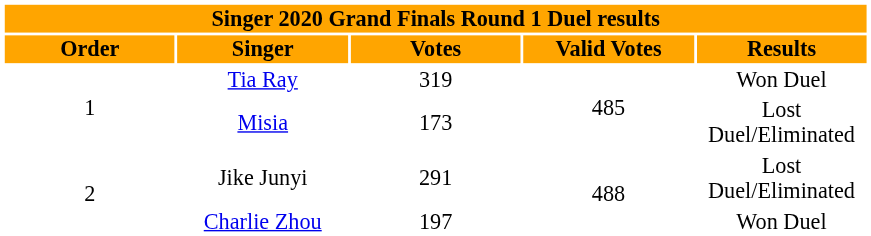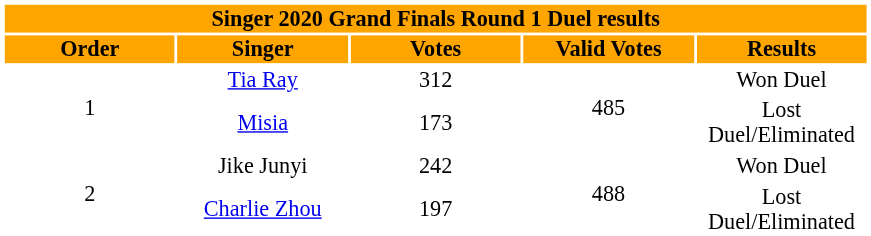Tia Ray | Votes: 319 -> 312
Jike Junyi | Votes: 291 -> 242
Jike Junyi | Results: Lost Duel/Eliminated -> Won Duel
Charlie Zhou | Results: Won Duel -> Lost Duel/Eliminated
